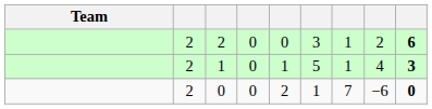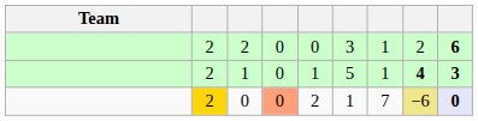row 3 | column 8: normal -> bold
row 4 | column 2: no background -> gold background
row 4 | column 4: no background -> lightsalmon background
row 4 | column 8: no background -> khaki background
row 4 | column 9: no background -> lavender background
